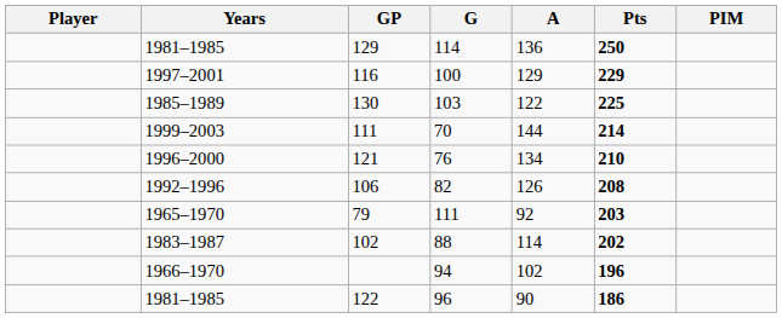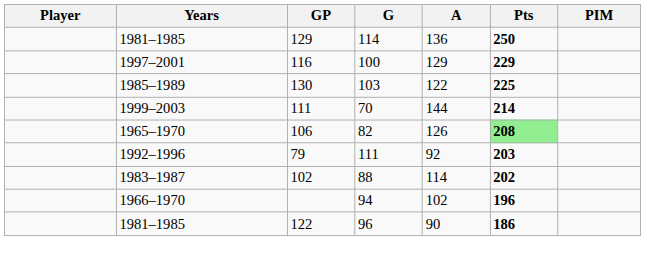- row: 1996–2000 | 121 | 76 | 134 | 210
106 | Years: 1992–1996 -> 1965–1970
106 | Pts: no background -> lightgreen background
79 | Years: 1965–1970 -> 1992–1996
